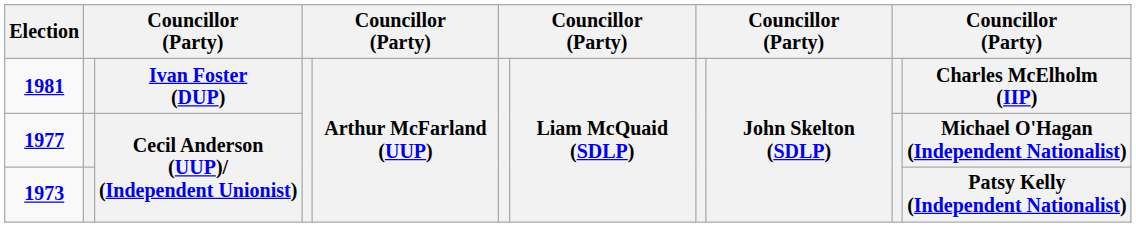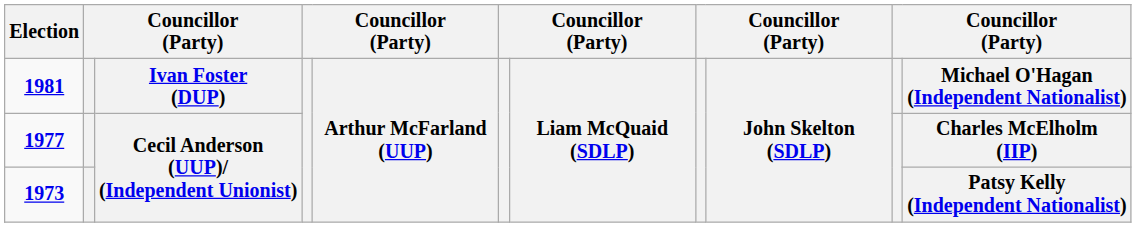1981 | column 11: Charles McElholm (IIP) -> Michael O'Hagan (Independent Nationalist)
1977 | column 11: Michael O'Hagan (Independent Nationalist) -> Charles McElholm (IIP)
